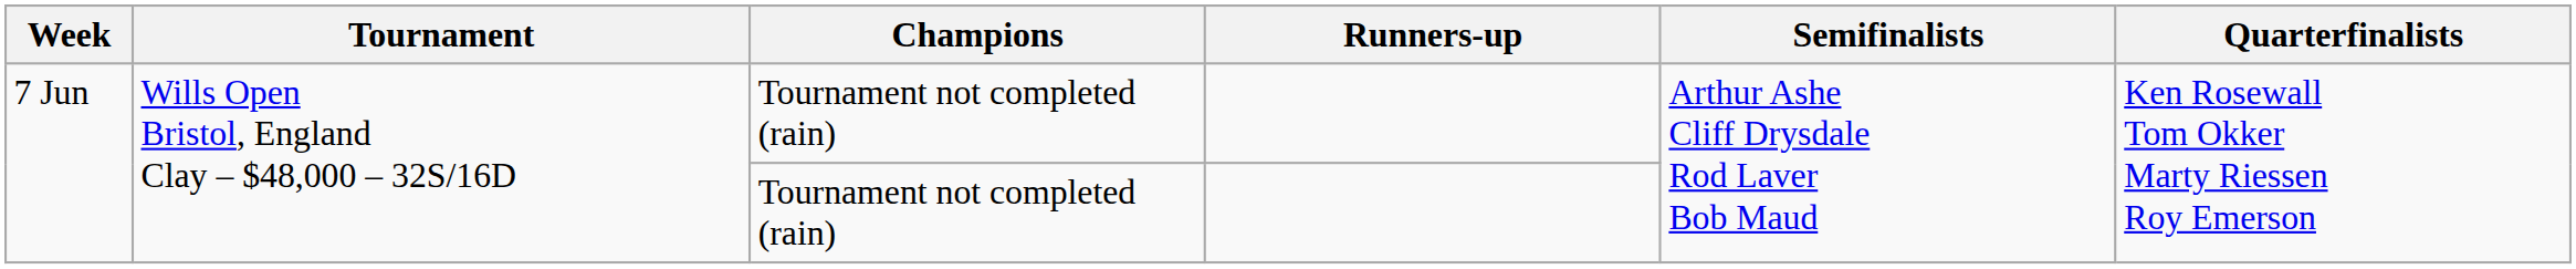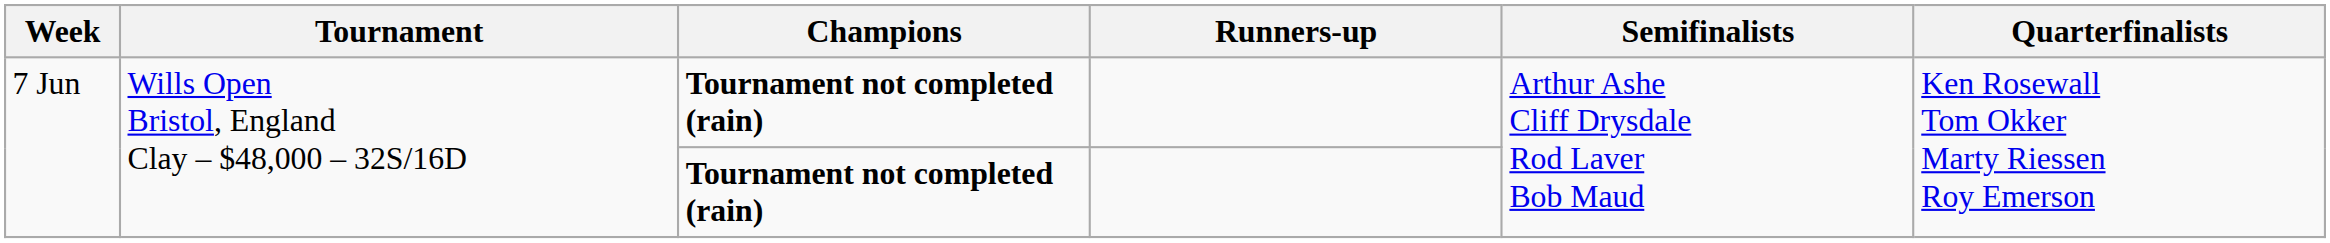row 2 | Champions: normal -> bold
row 3 | Champions: normal -> bold
